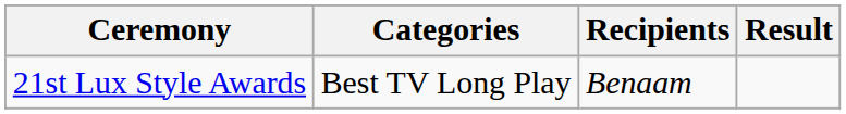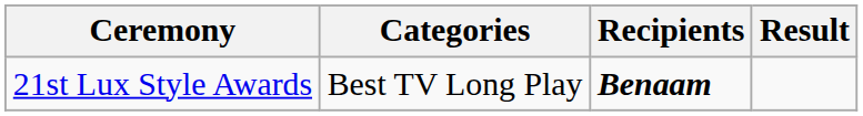21st Lux Style Awards | Recipients: normal -> bold
